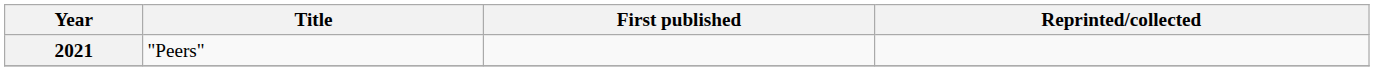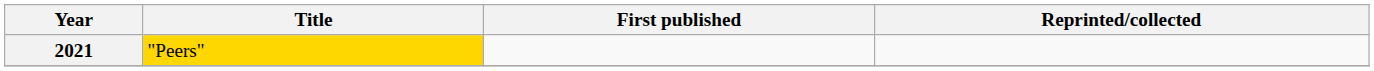2021 | Title: no background -> gold background
